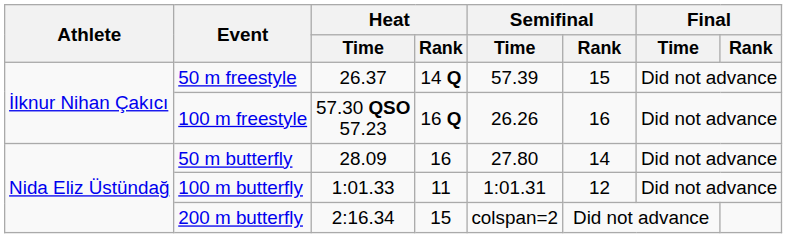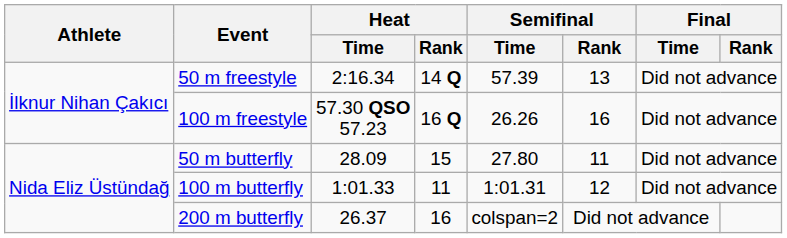50 m freestyle | Heat / Time: 26.37 -> 2:16.34
50 m freestyle | Semifinal / Rank: 15 -> 13
50 m butterfly | Heat / Rank: 16 -> 15
50 m butterfly | Semifinal / Rank: 14 -> 11
200 m butterfly | Heat / Time: 2:16.34 -> 26.37
200 m butterfly | Heat / Rank: 15 -> 16
